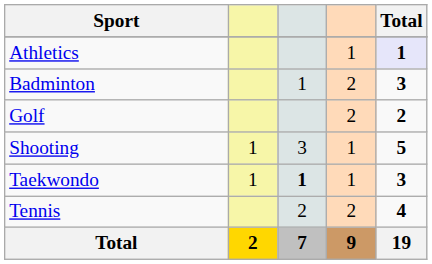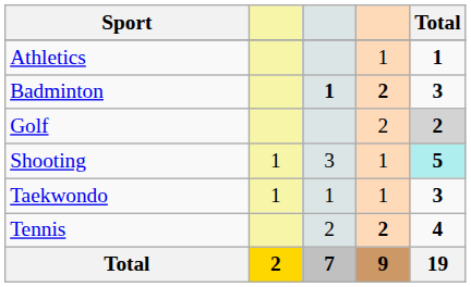Athletics | Total: lavender background -> no background
Badminton | column 3: normal -> bold
Badminton | column 4: normal -> bold
Golf | Total: no background -> lightgrey background
Shooting | Total: no background -> paleturquoise background
Taekwondo | column 3: bold -> normal
Tennis | column 4: normal -> bold
